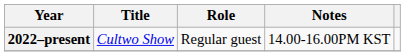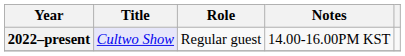2022–present | Title: no background -> lavender background
